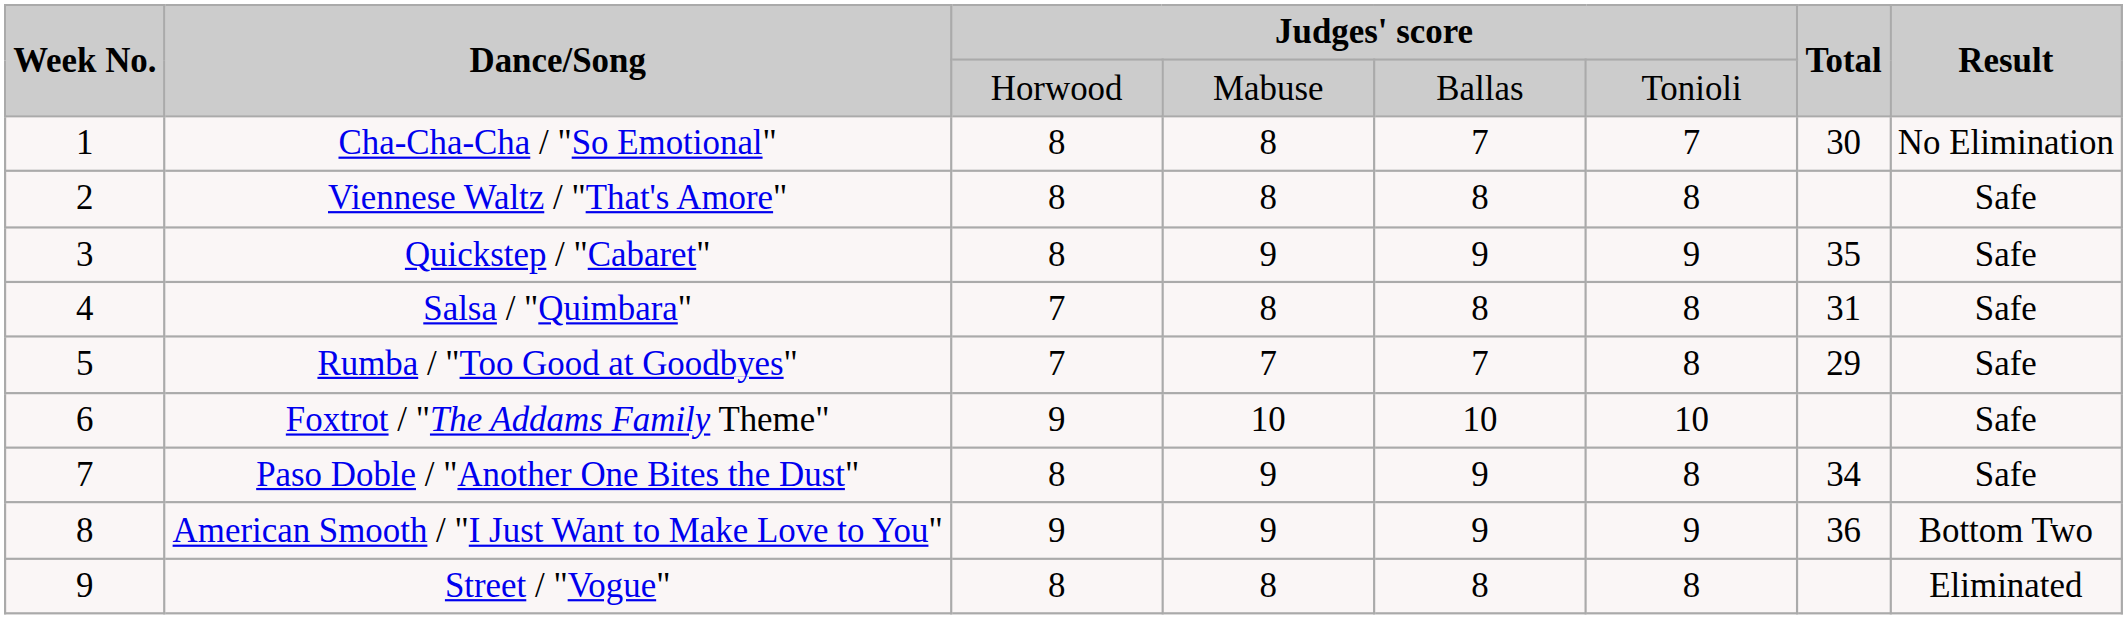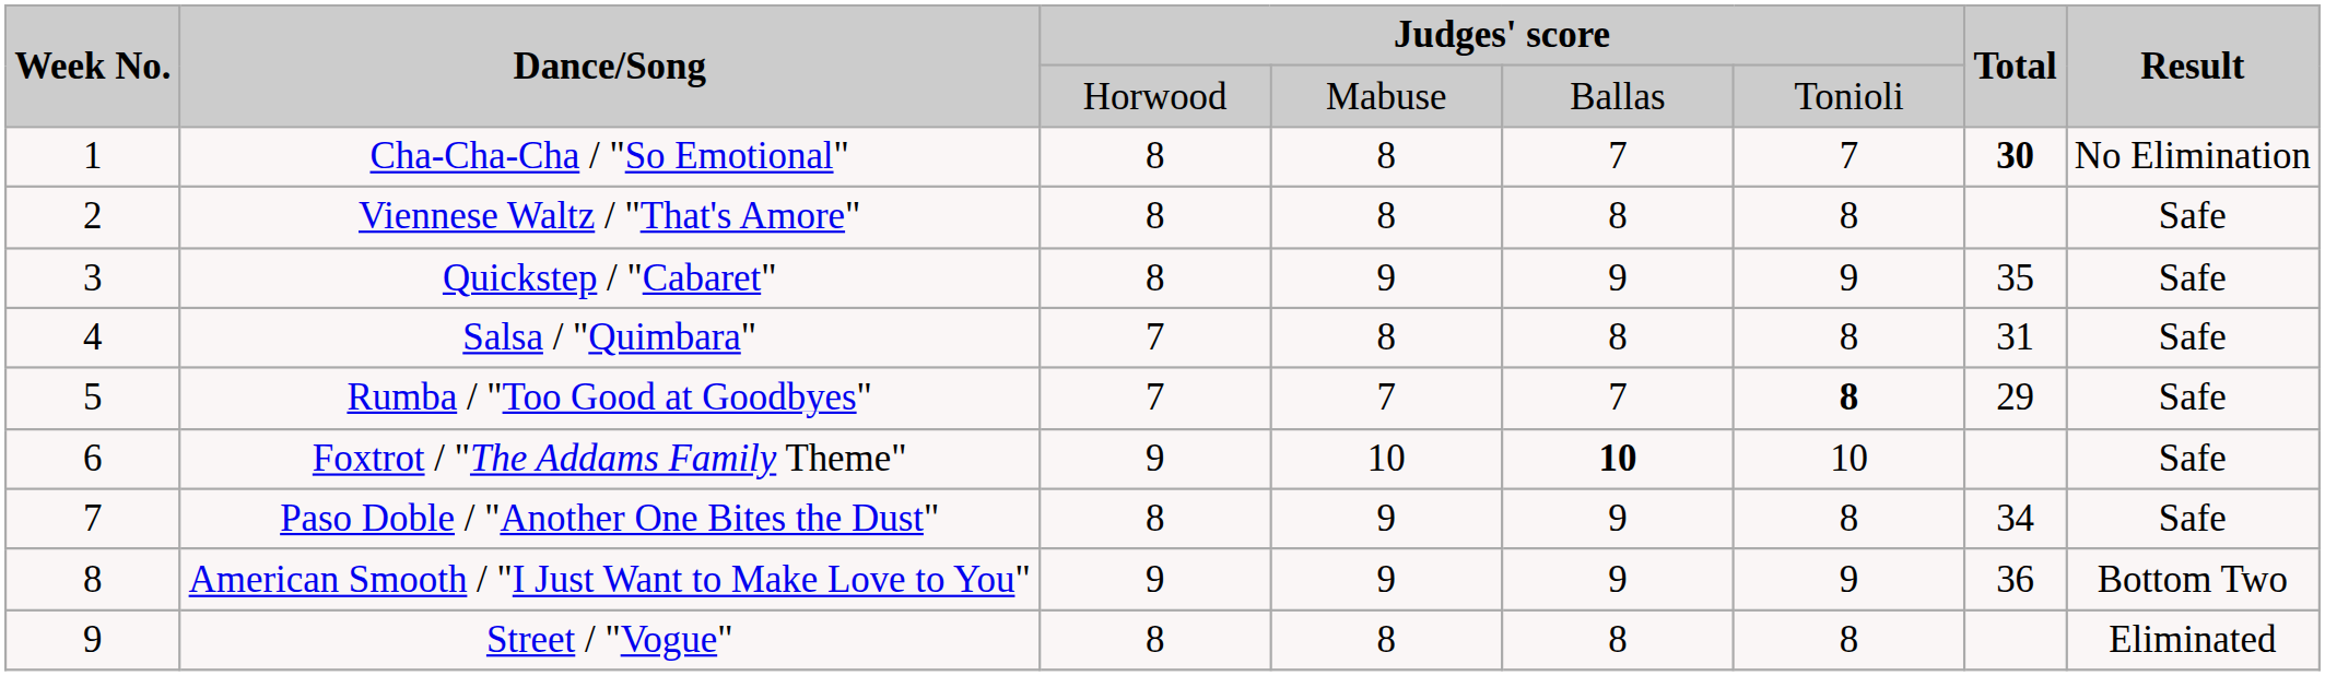Cha-Cha-Cha / "So Emotional" | Total: normal -> bold
Rumba / "Too Good at Goodbyes" | column 6: normal -> bold
Foxtrot / "The Addams Family Theme" | column 5: normal -> bold
